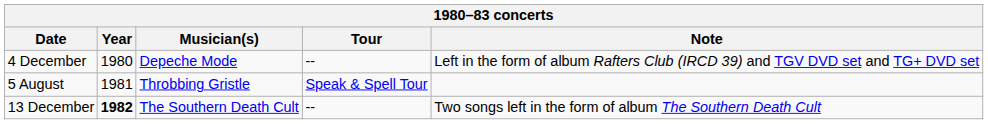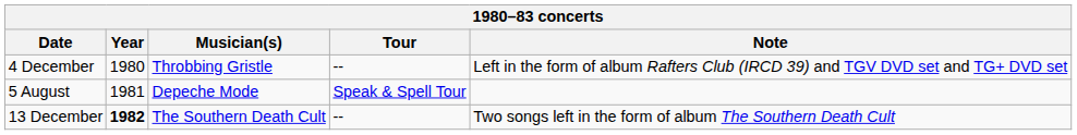4 December | Musician(s): Depeche Mode -> Throbbing Gristle
5 August | Musician(s): Throbbing Gristle -> Depeche Mode
